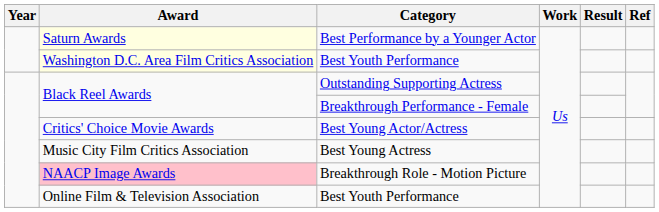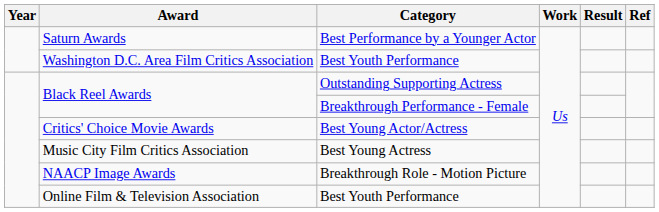Saturn Awards | Award: lightyellow background -> no background
Washington D.C. Area Film Critics Association | Award: lightyellow background -> no background
NAACP Image Awards | Award: pink background -> no background
